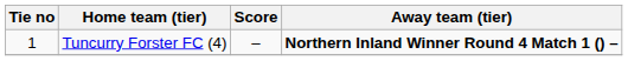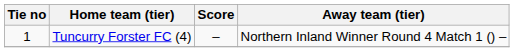Tuncurry Forster FC (4) | Away team (tier): bold -> normal
